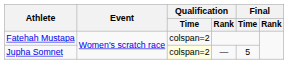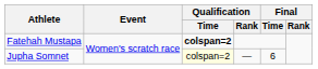Fatehah Mustapa | Qualification / Time: normal -> bold
Jupha Somnet | Final / Time: 5 -> 6
